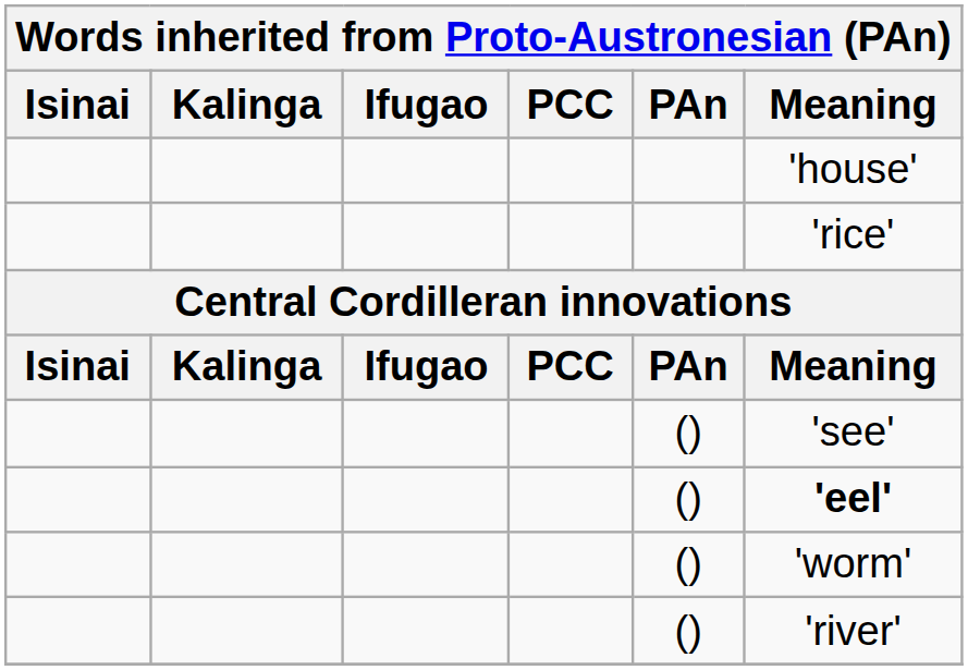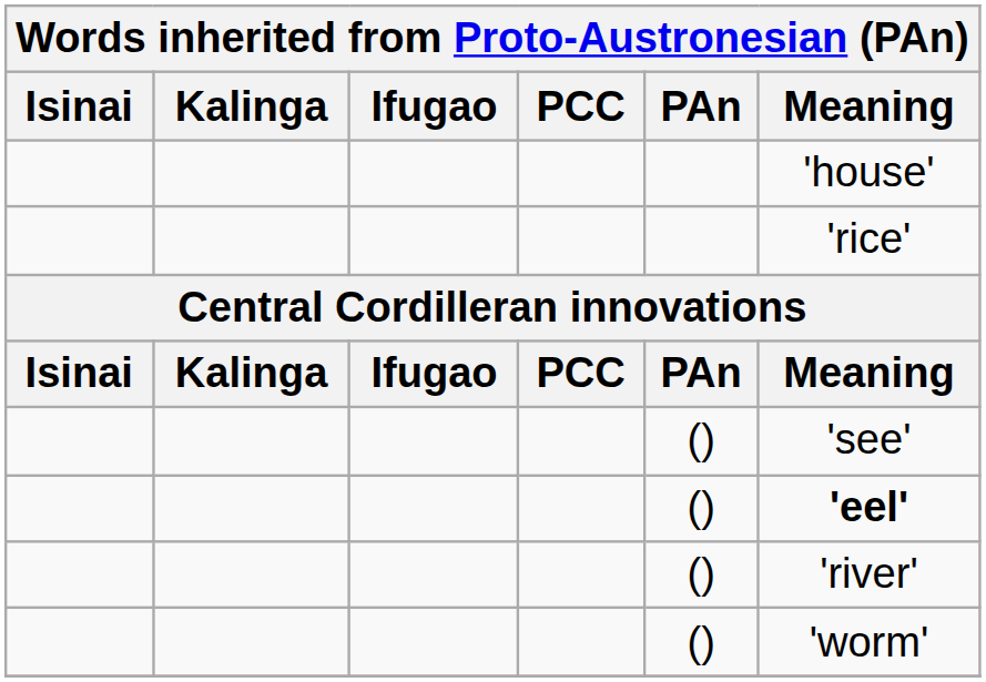row 9 | Meaning: 'worm' -> 'river'
row 10 | Meaning: 'river' -> 'worm'
